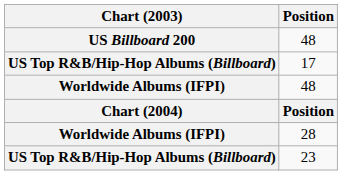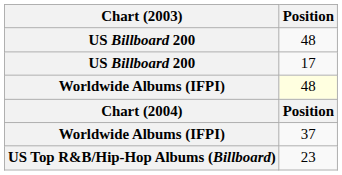row 3 | Chart (2003): US Top R&B/Hip-Hop Albums (Billboard) -> US Billboard 200
row 4 | Position: no background -> lightyellow background
row 6 | Position: 28 -> 37
